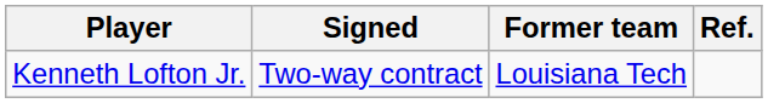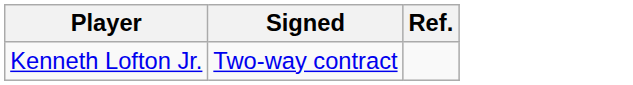- column: Former team | Louisiana Tech
